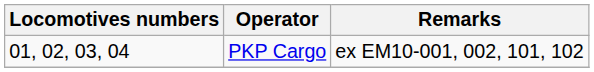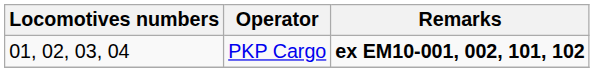PKP Cargo | Remarks: normal -> bold
